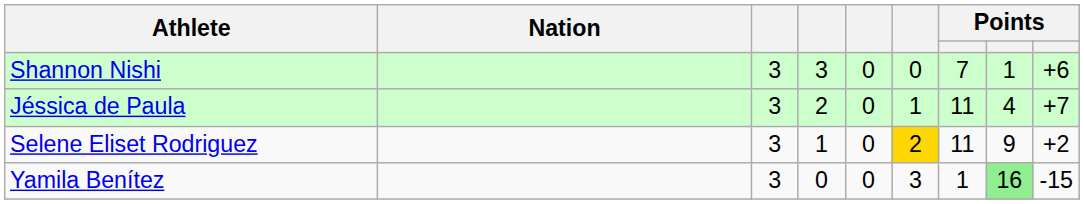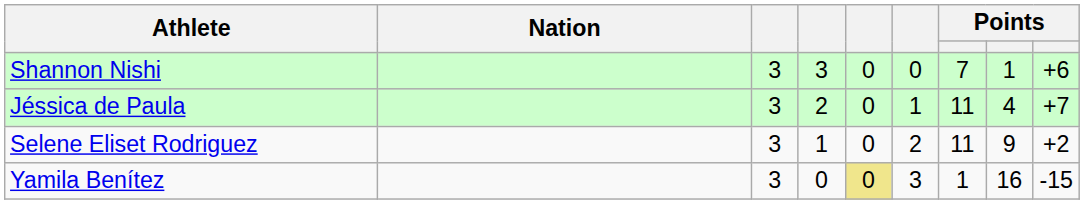Selene Eliset Rodriguez | column 6: gold background -> no background
Yamila Benítez | column 5: no background -> khaki background
Yamila Benítez | column 8: lightgreen background -> no background
